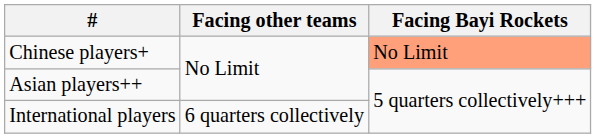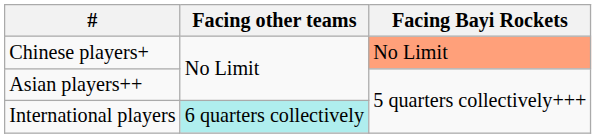International players | Facing other teams: no background -> paleturquoise background
